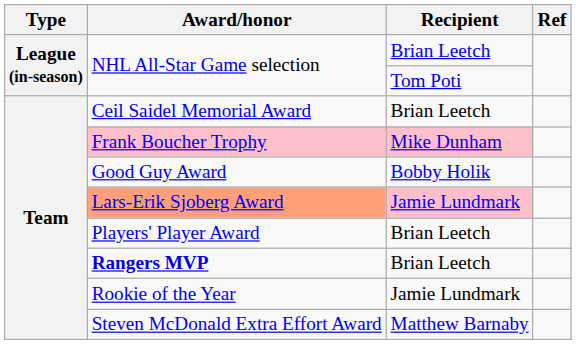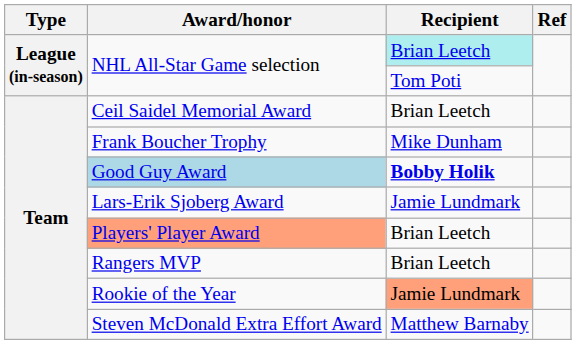NHL All-Star Game selection / Brian Leetch | Recipient: no background -> paleturquoise background
Frank Boucher Trophy | Award/honor: pink background -> no background
Frank Boucher Trophy | Recipient: pink background -> no background
Good Guy Award | Award/honor: no background -> lightblue background
Good Guy Award | Recipient: normal -> bold
Lars-Erik Sjoberg Award | Award/honor: lightsalmon background -> no background
Lars-Erik Sjoberg Award | Recipient: pink background -> no background
Players' Player Award | Award/honor: no background -> lightsalmon background
Rangers MVP | Award/honor: bold -> normal
Rookie of the Year | Recipient: no background -> lightsalmon background
